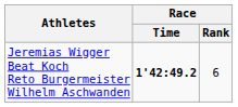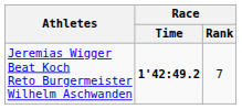row 3 | Race / Rank: 6 -> 7
